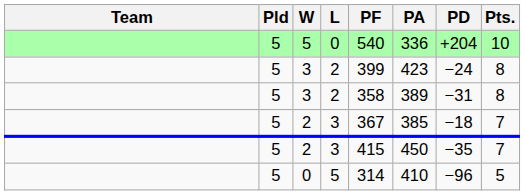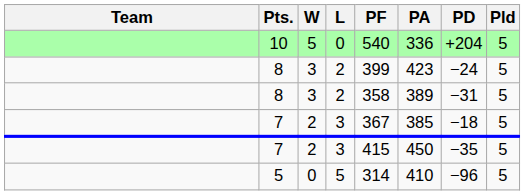columns swapped: Pld <-> Pts.
